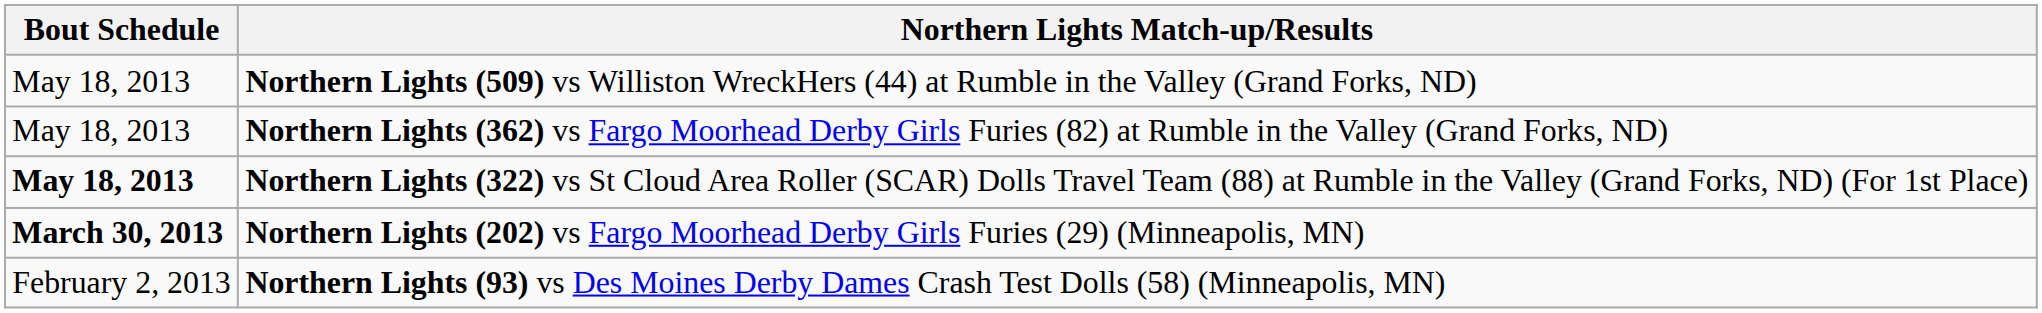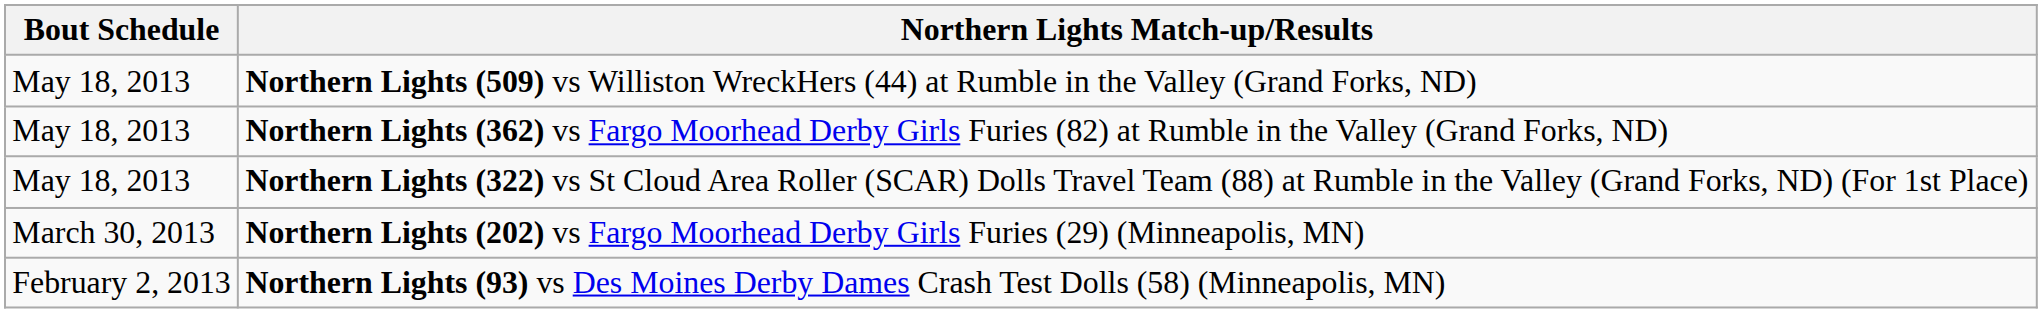row 4 | Bout Schedule: bold -> normal
row 5 | Bout Schedule: bold -> normal
